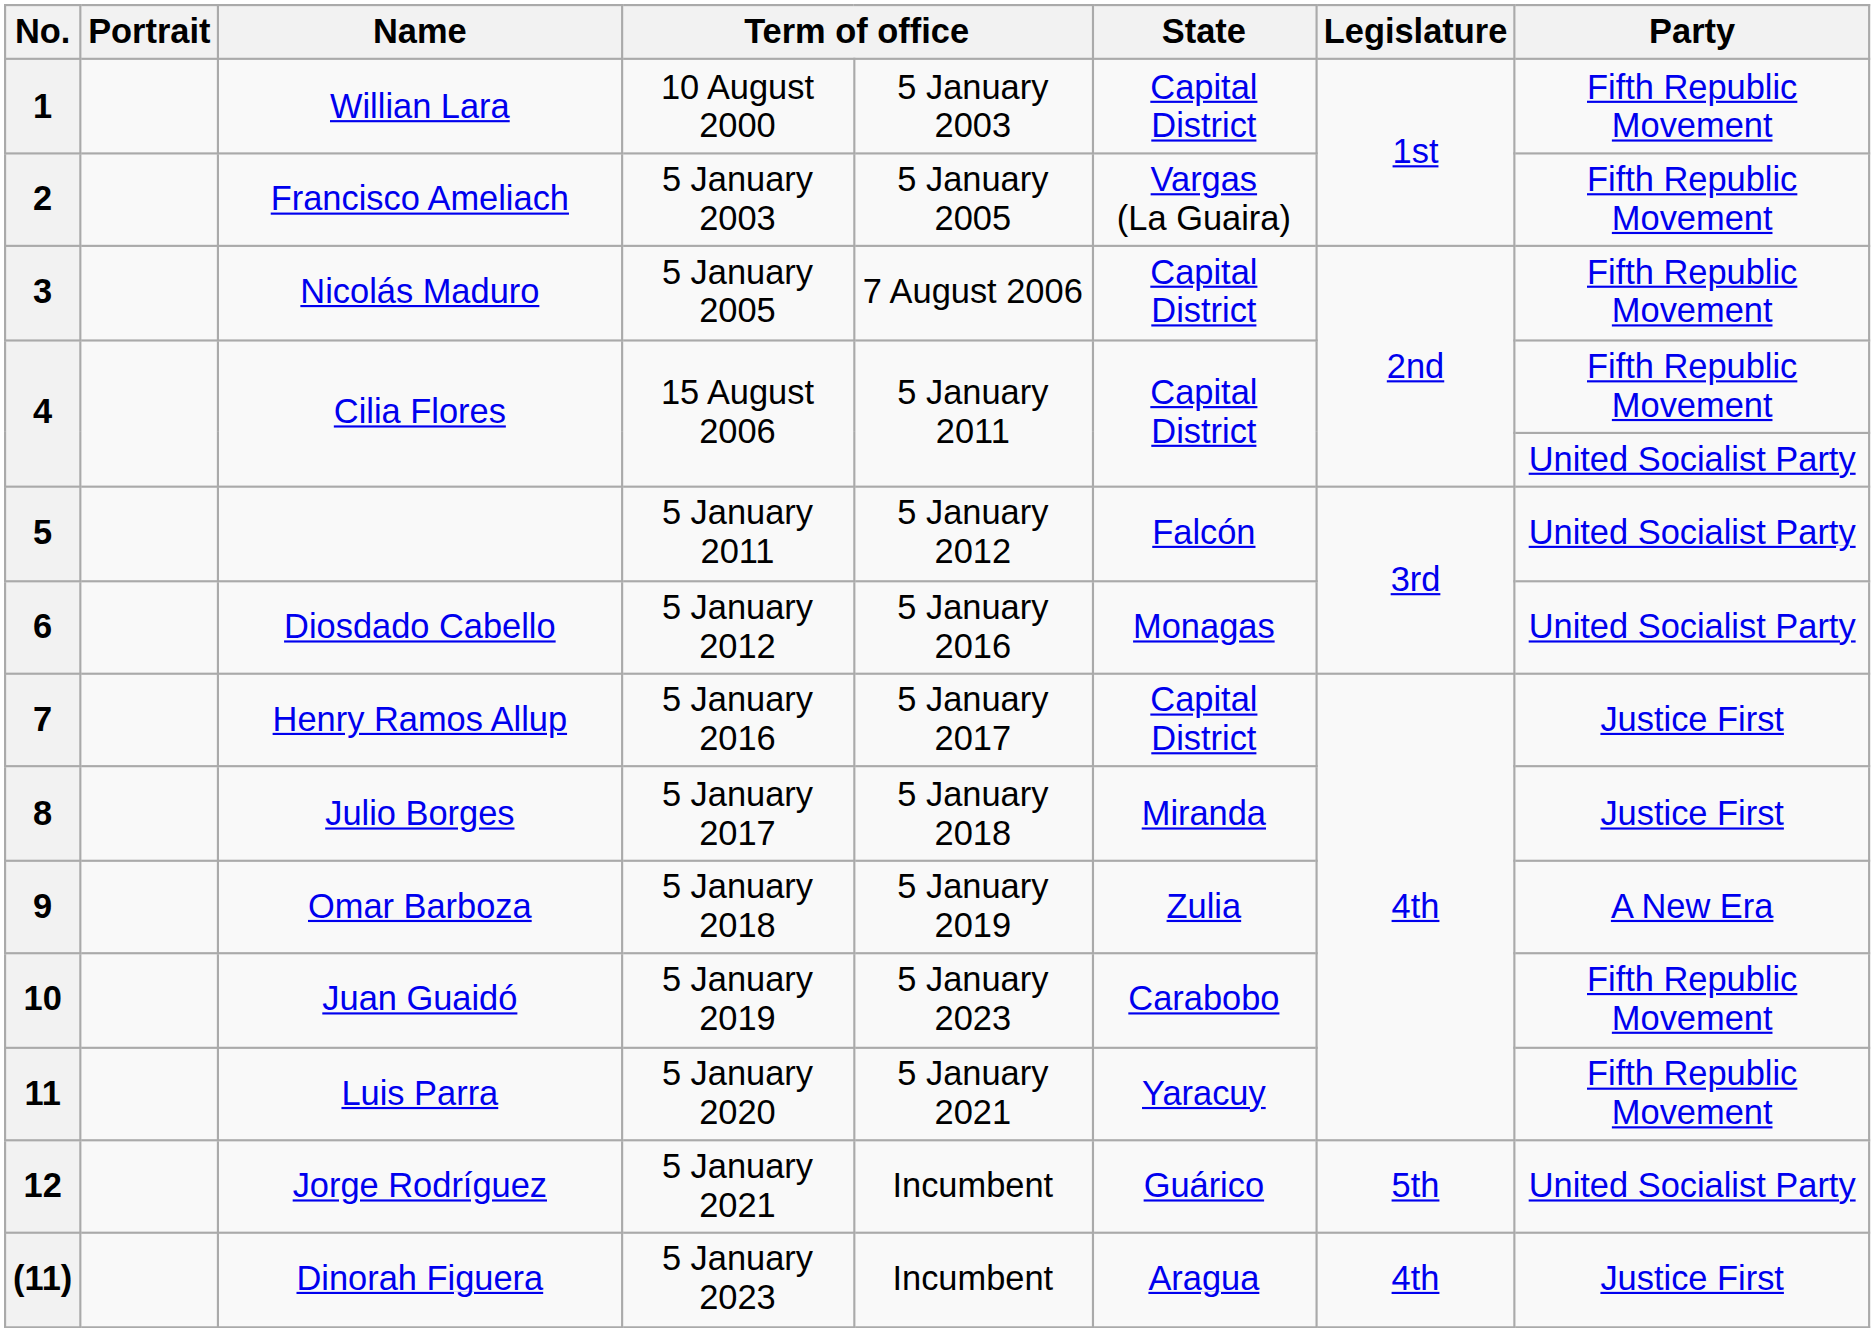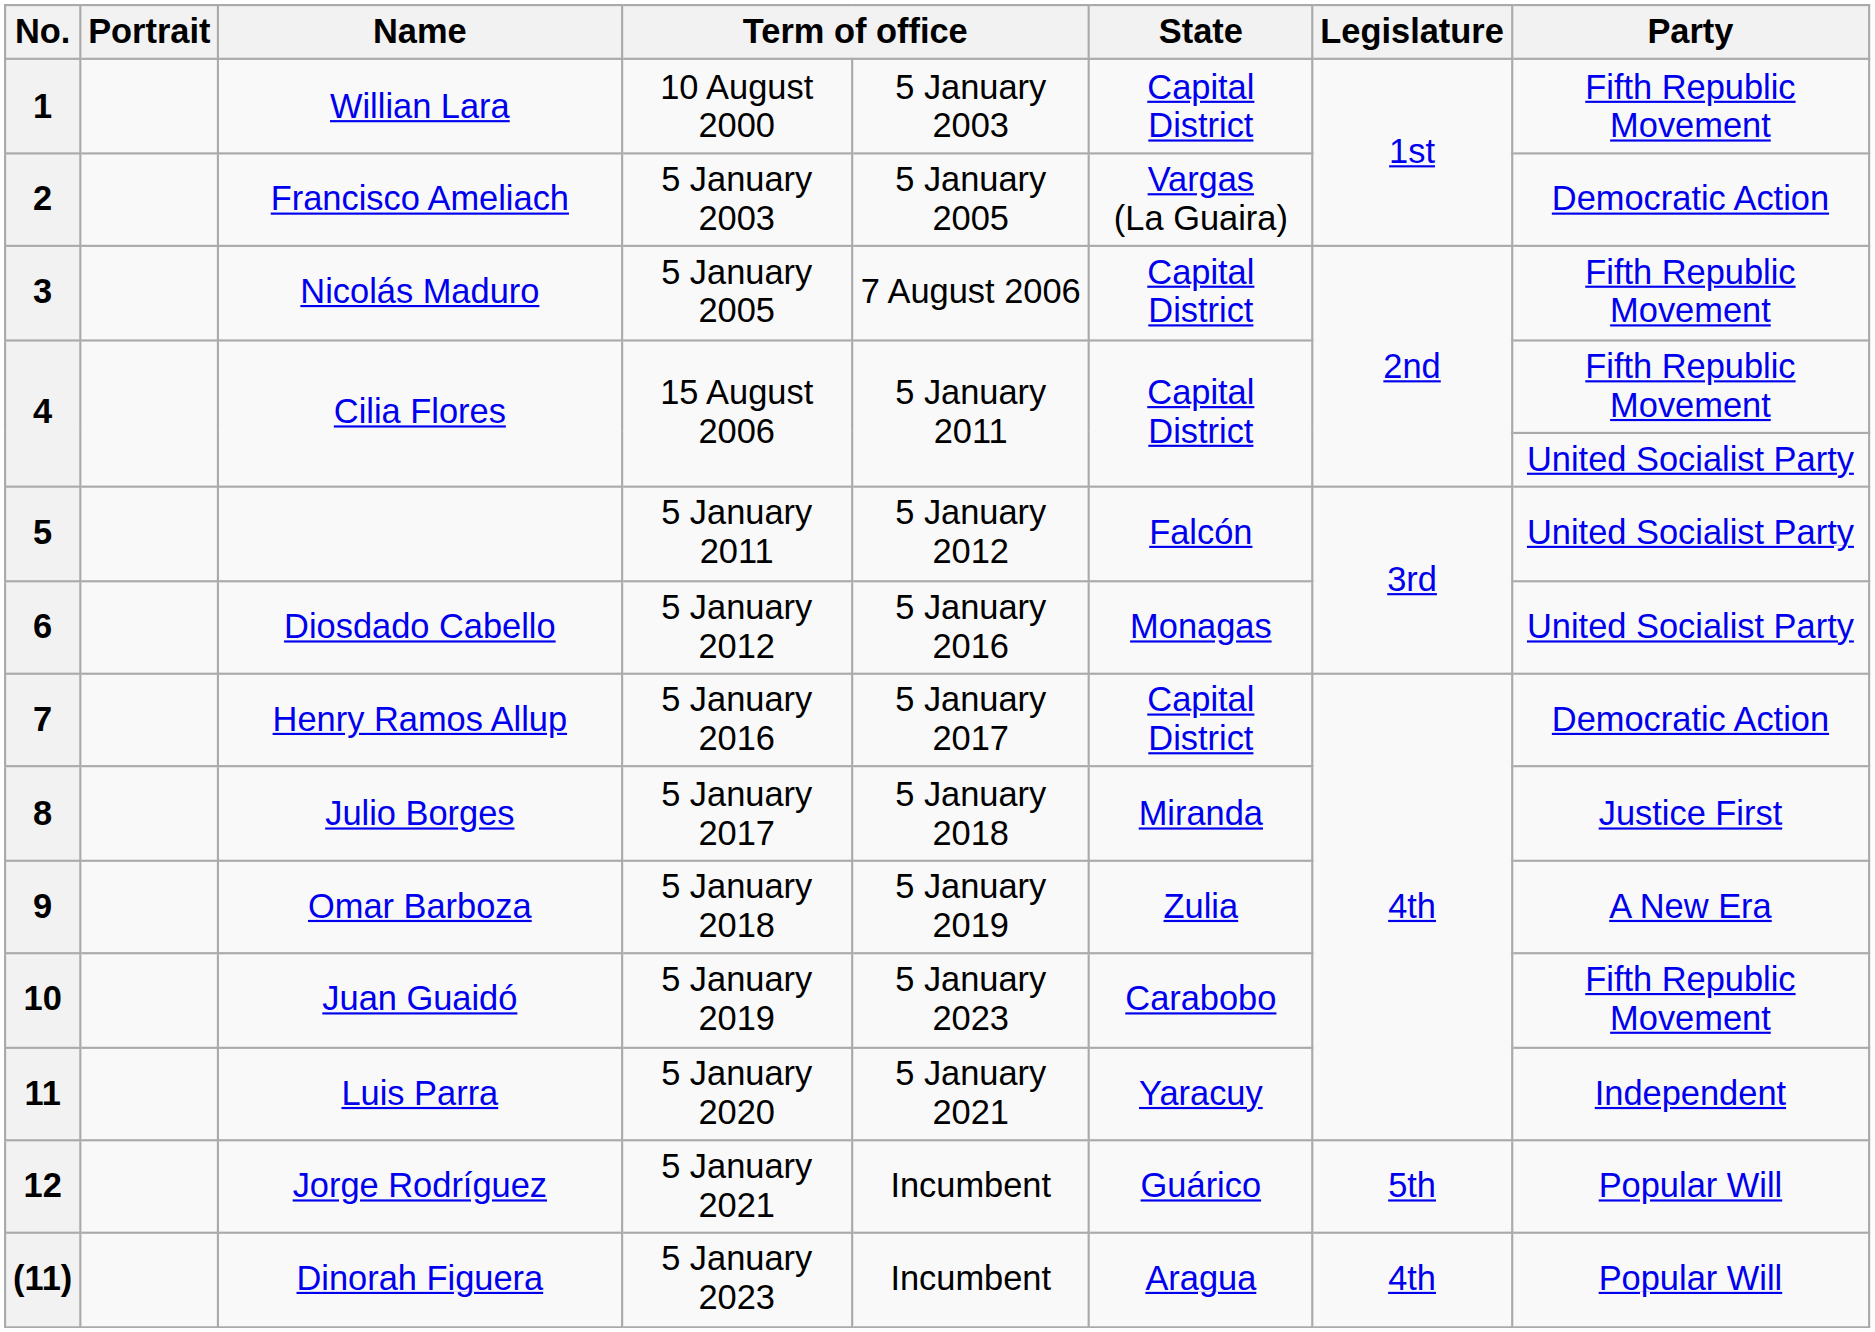2 | Party: Fifth Republic Movement -> Democratic Action
7 | Party: Justice First -> Democratic Action
11 | Party: Fifth Republic Movement -> Independent
12 | Party: United Socialist Party -> Popular Will
(11) | Party: Justice First -> Popular Will
